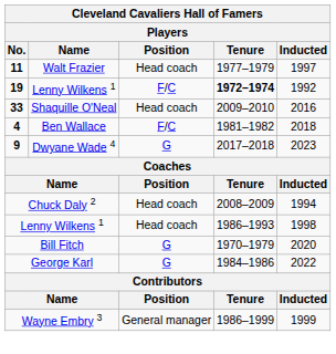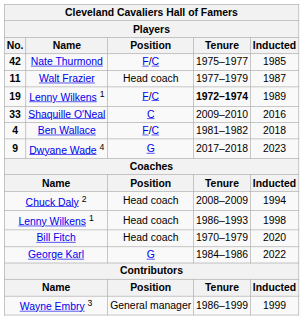+ row: 42 | Nate Thurmond | F/C | 1975–1977 | 1985
Walt Frazier | Inducted: 1997 -> 1987
19 / Lenny Wilkens 1 | Inducted: 1992 -> 1989
Shaquille O'Neal | Position: Head coach -> C
Bill Fitch | Position: G -> Head coach
